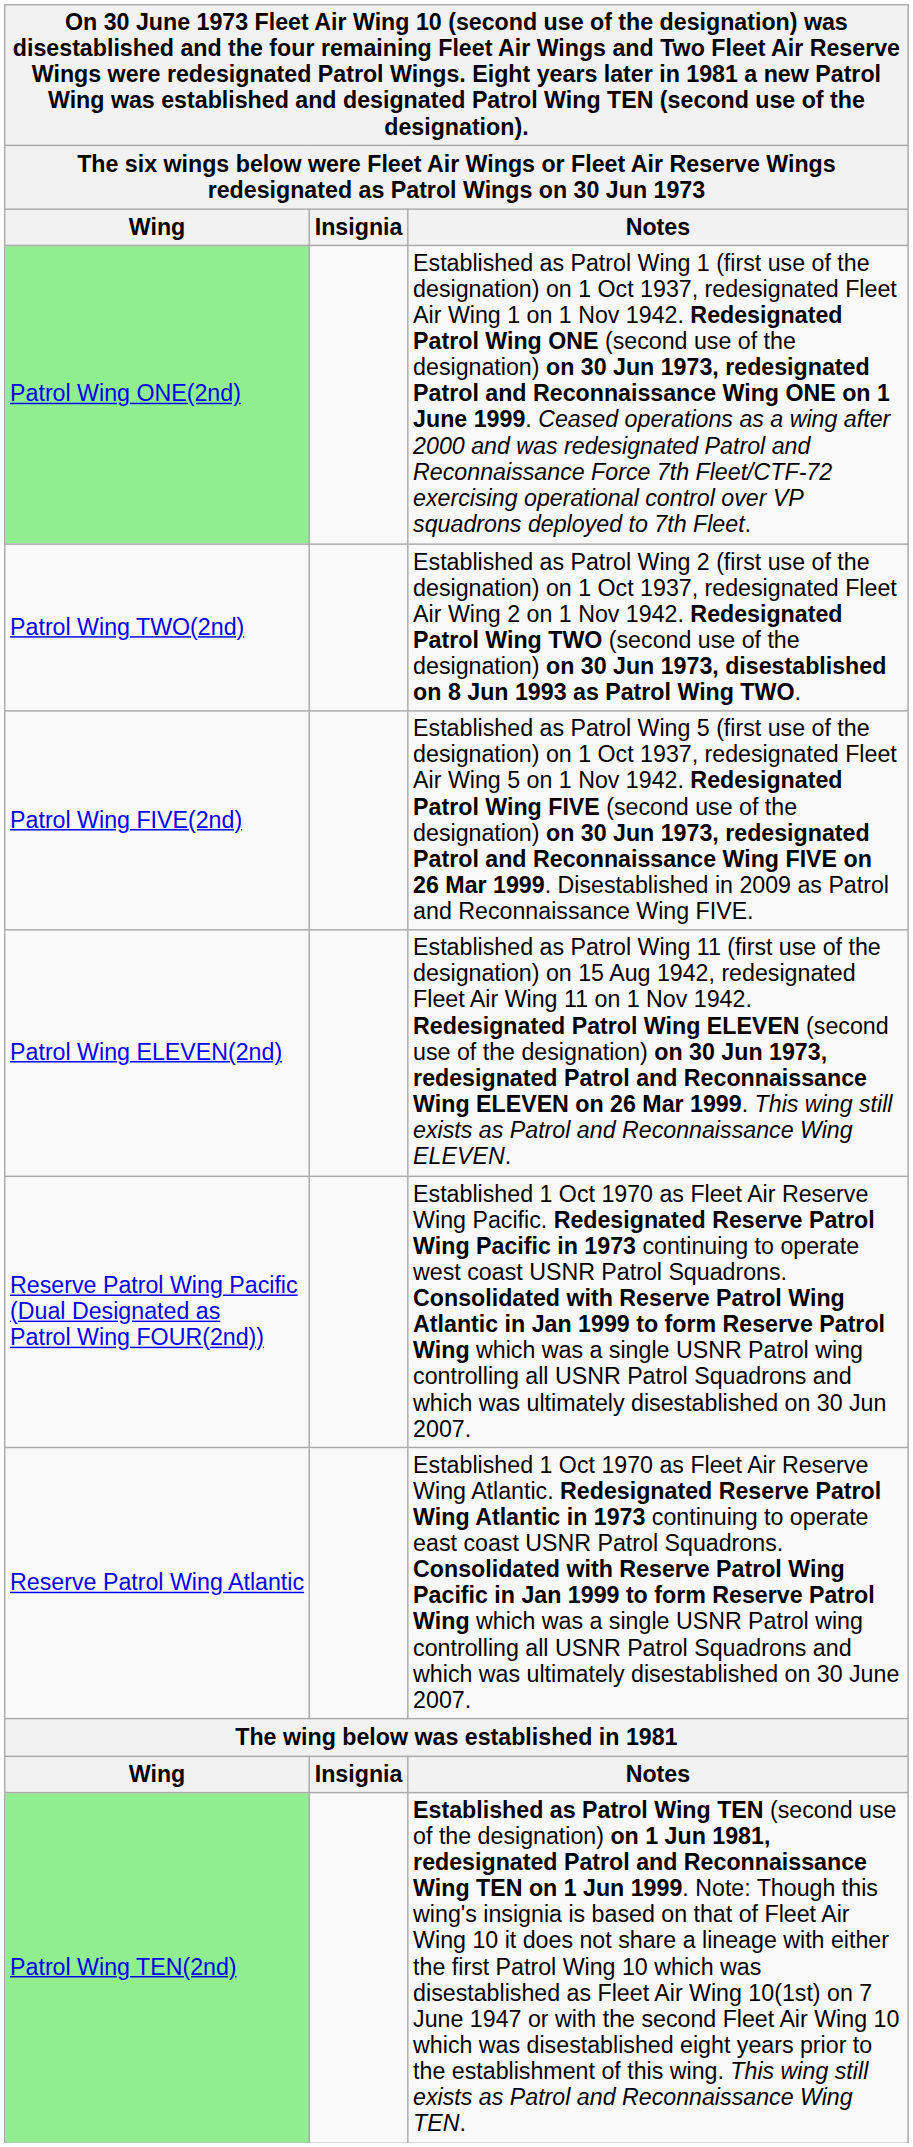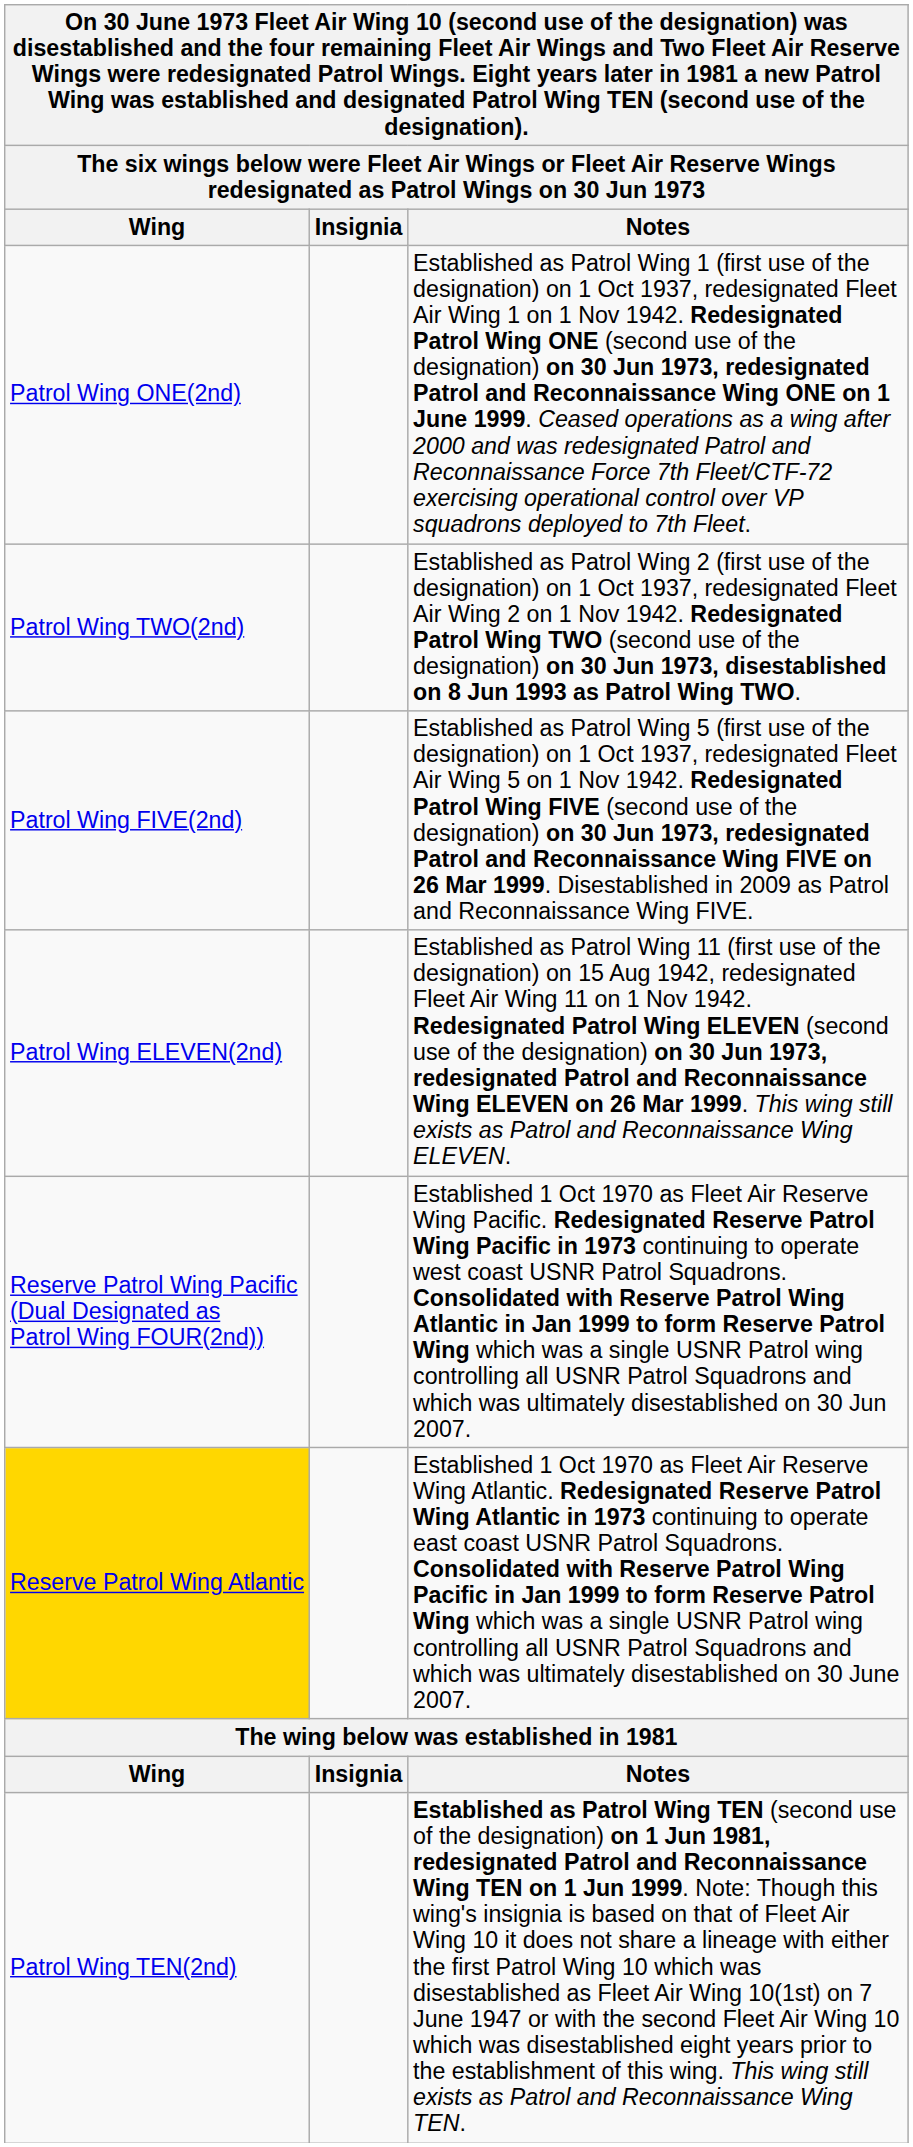Patrol Wing ONE(2nd) | Wing: lightgreen background -> no background
Reserve Patrol Wing Atlantic | Wing: no background -> gold background
Patrol Wing TEN(2nd) | Wing: lightgreen background -> no background
